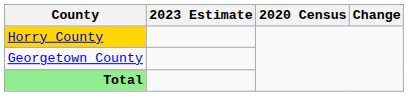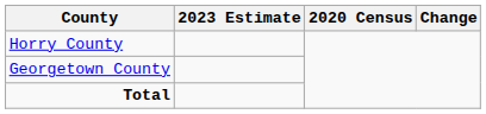Horry County | County: gold background -> no background
Total | County: lightgreen background -> no background
